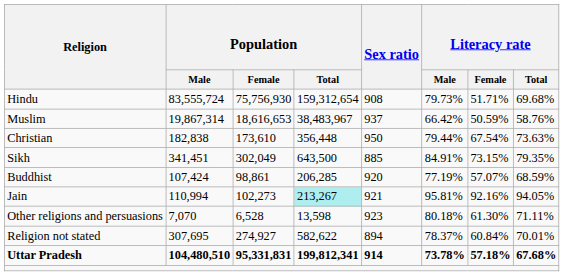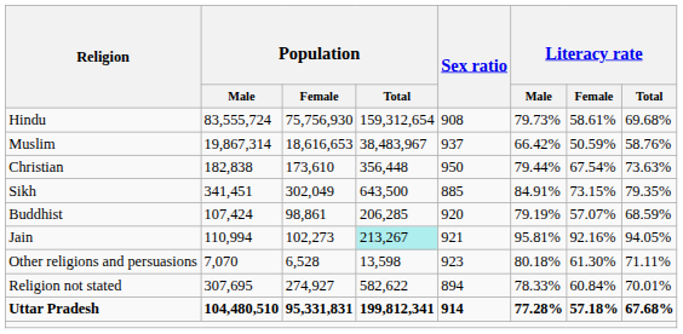Hindu | Literacy rate / Female: 51.71% -> 58.61%
Buddhist | Literacy rate / Male: 77.19% -> 79.19%
Religion not stated | Literacy rate / Male: 78.37% -> 78.33%
Uttar Pradesh | Literacy rate / Male: 73.78% -> 77.28%
